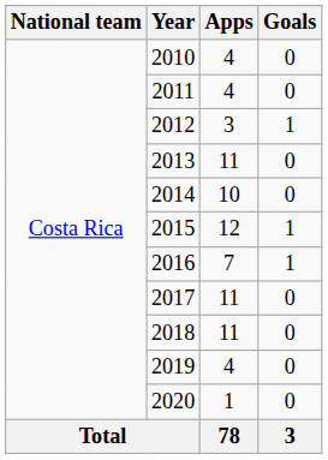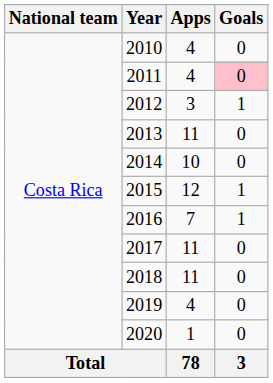2011 | Goals: no background -> pink background
